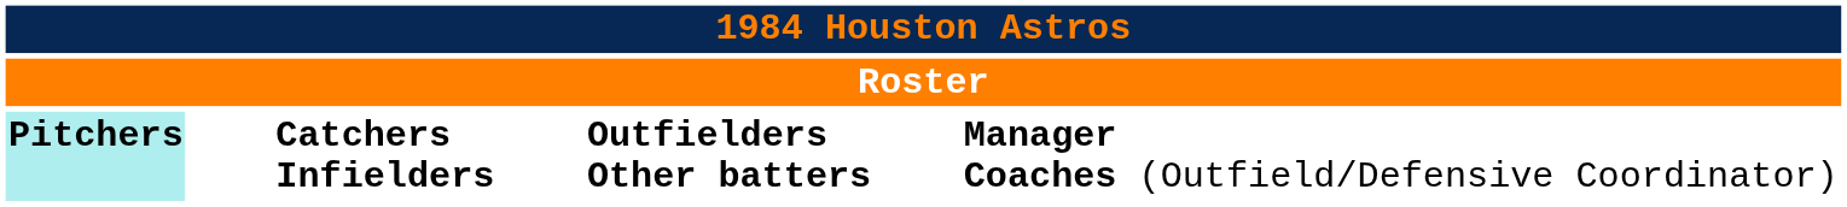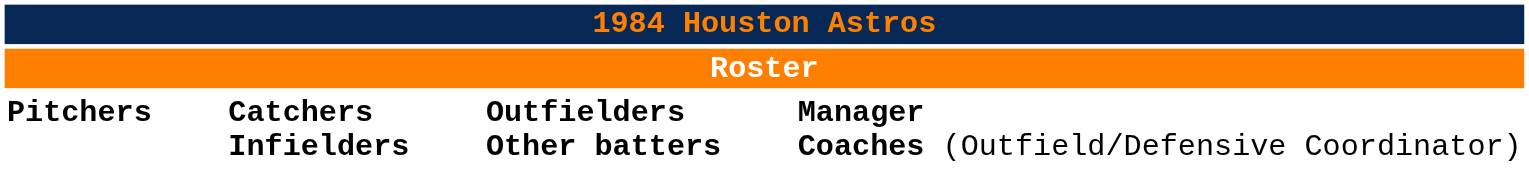Pitchers | column 1: paleturquoise background -> no background
